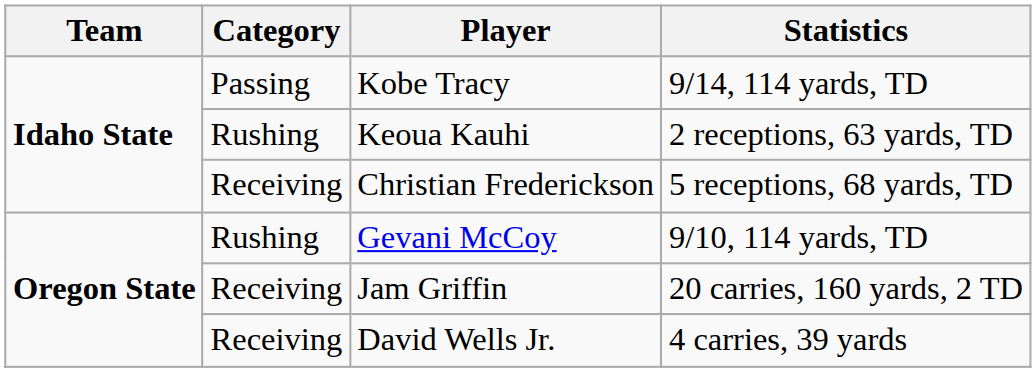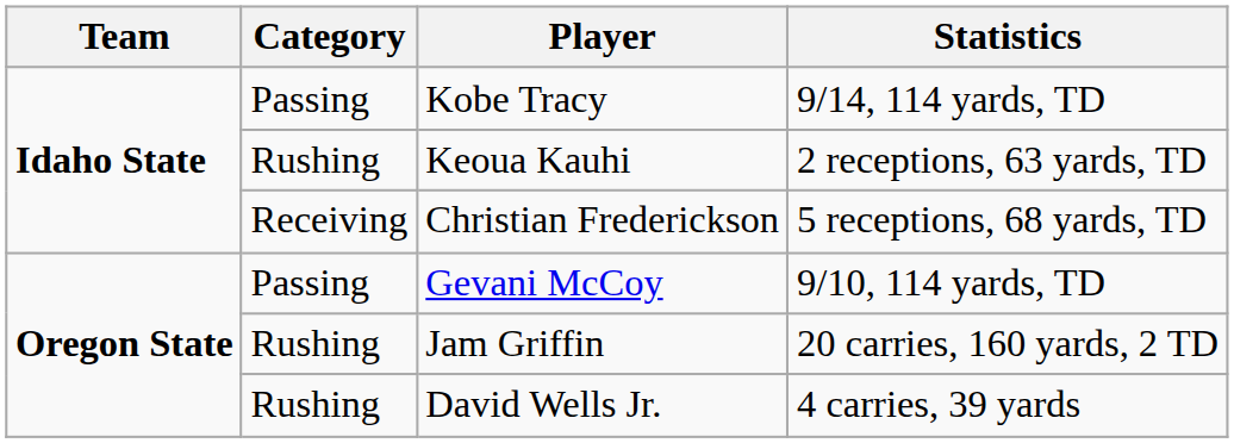Gevani McCoy | Category: Rushing -> Passing
Jam Griffin | Category: Receiving -> Rushing
David Wells Jr. | Category: Receiving -> Rushing
